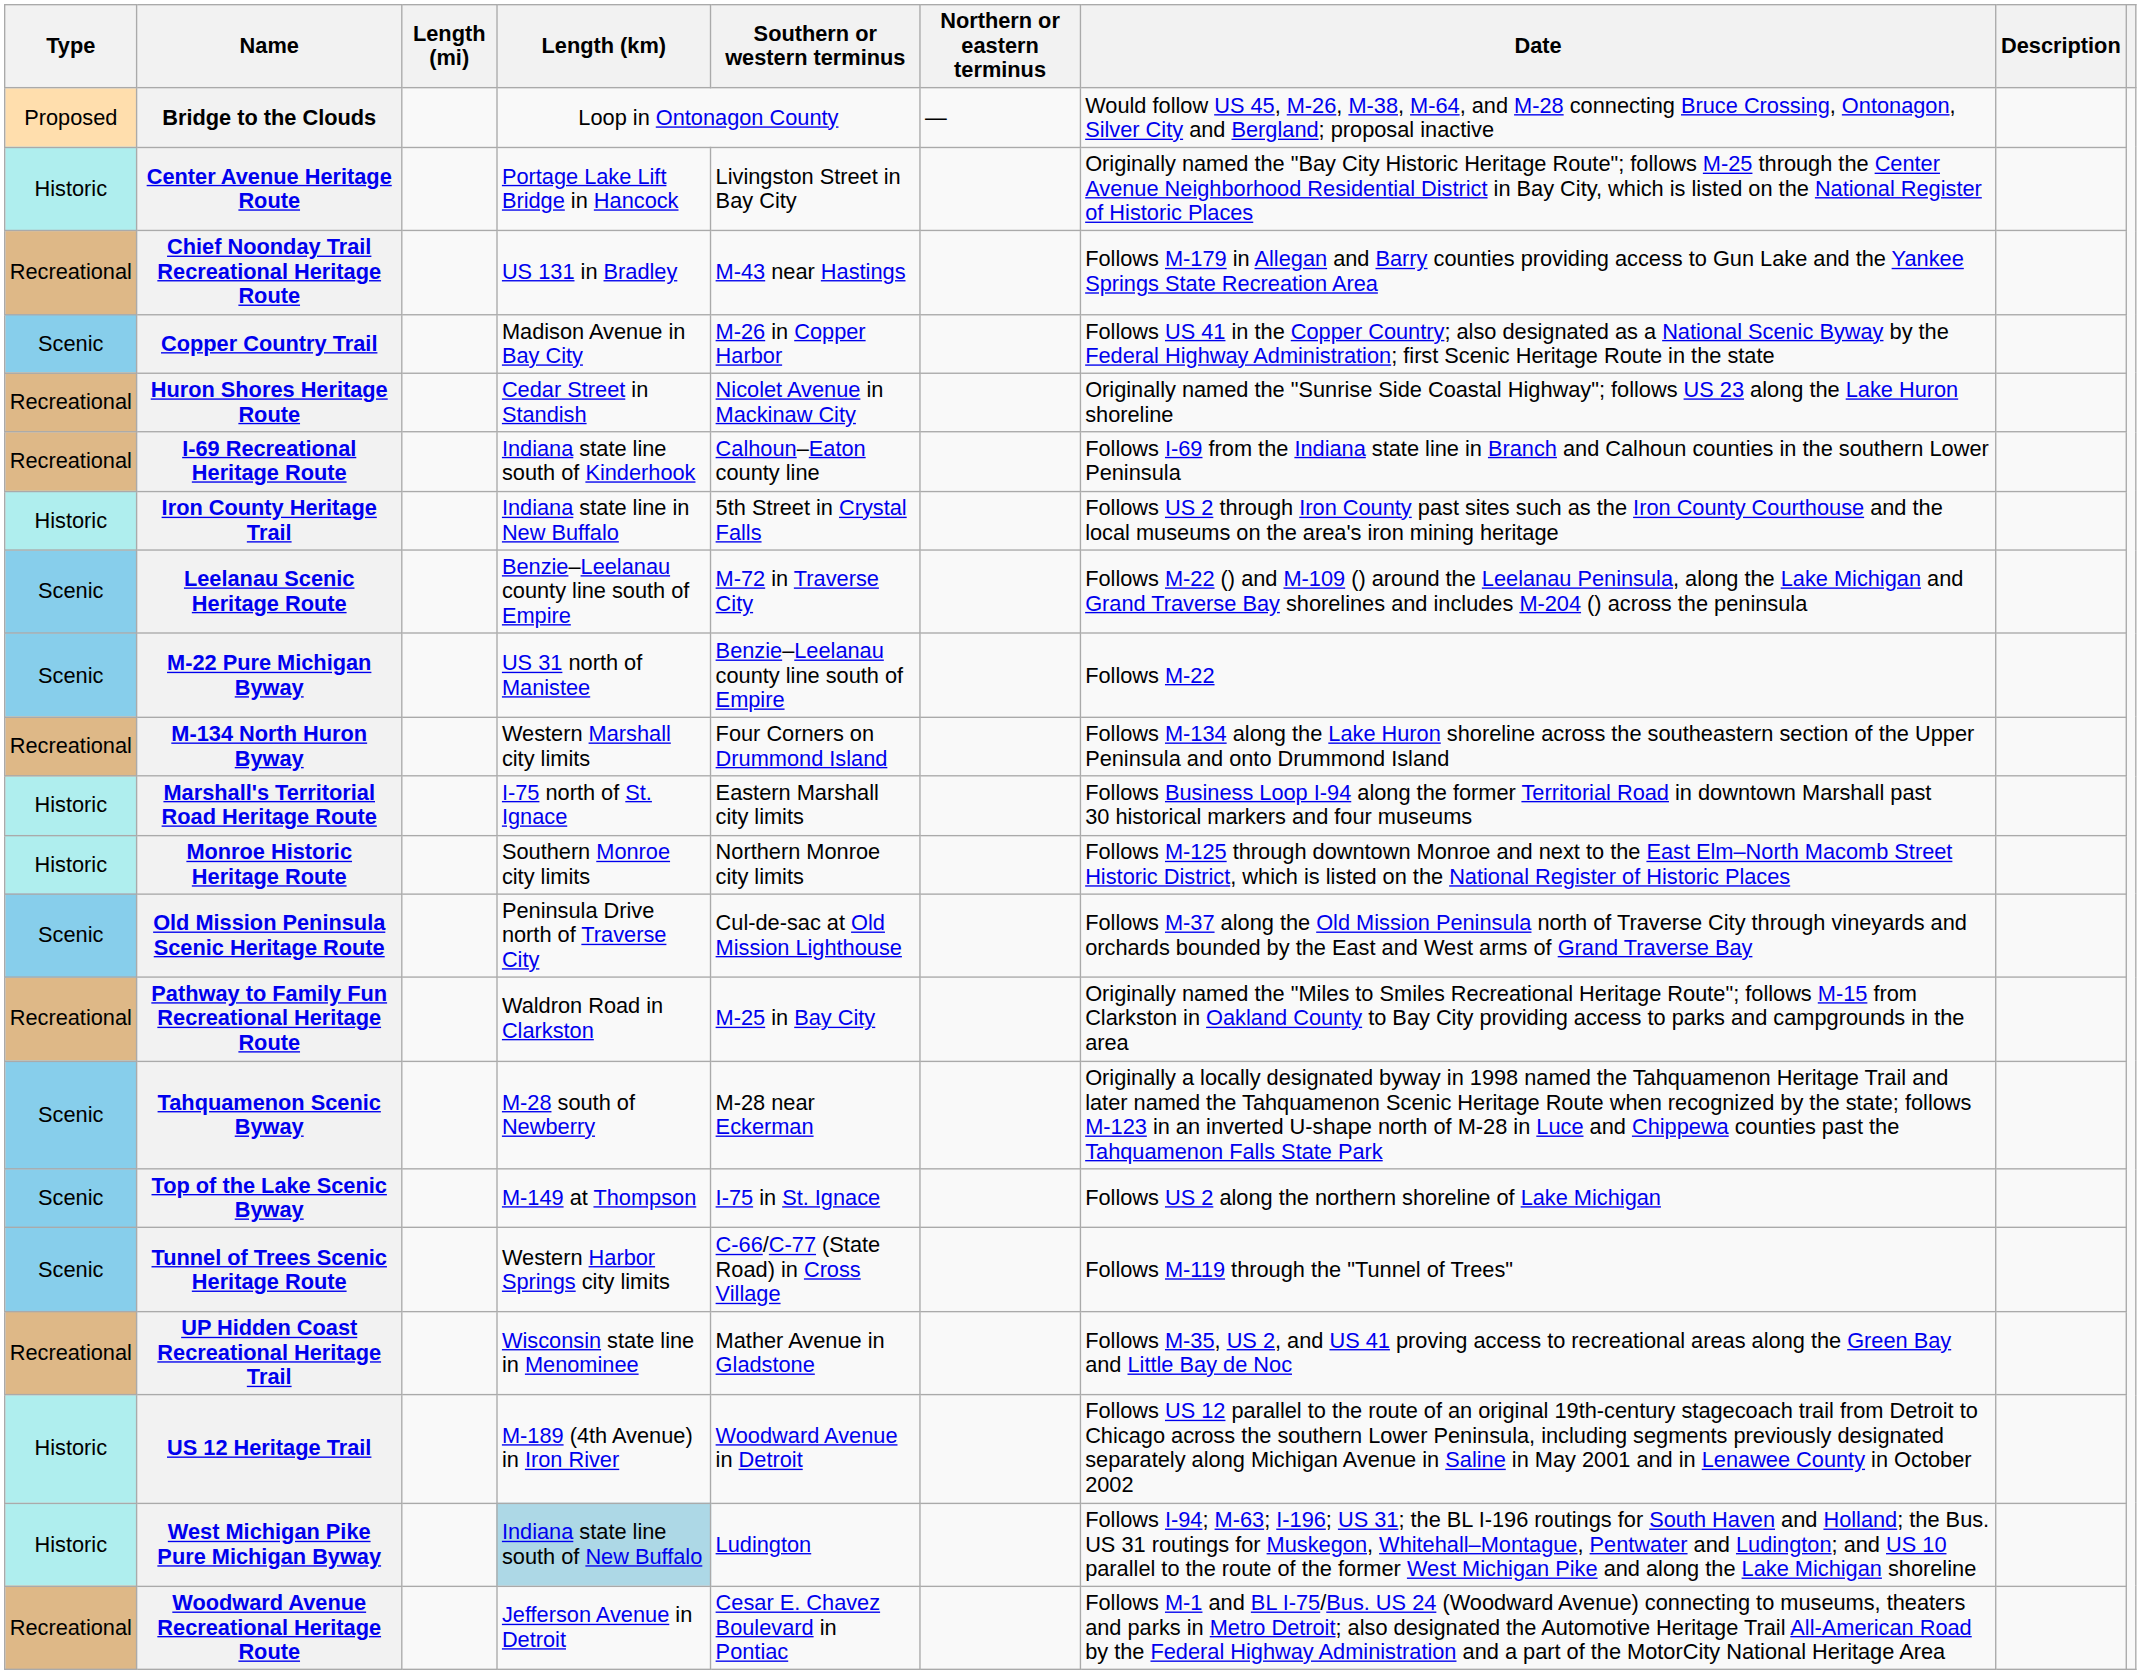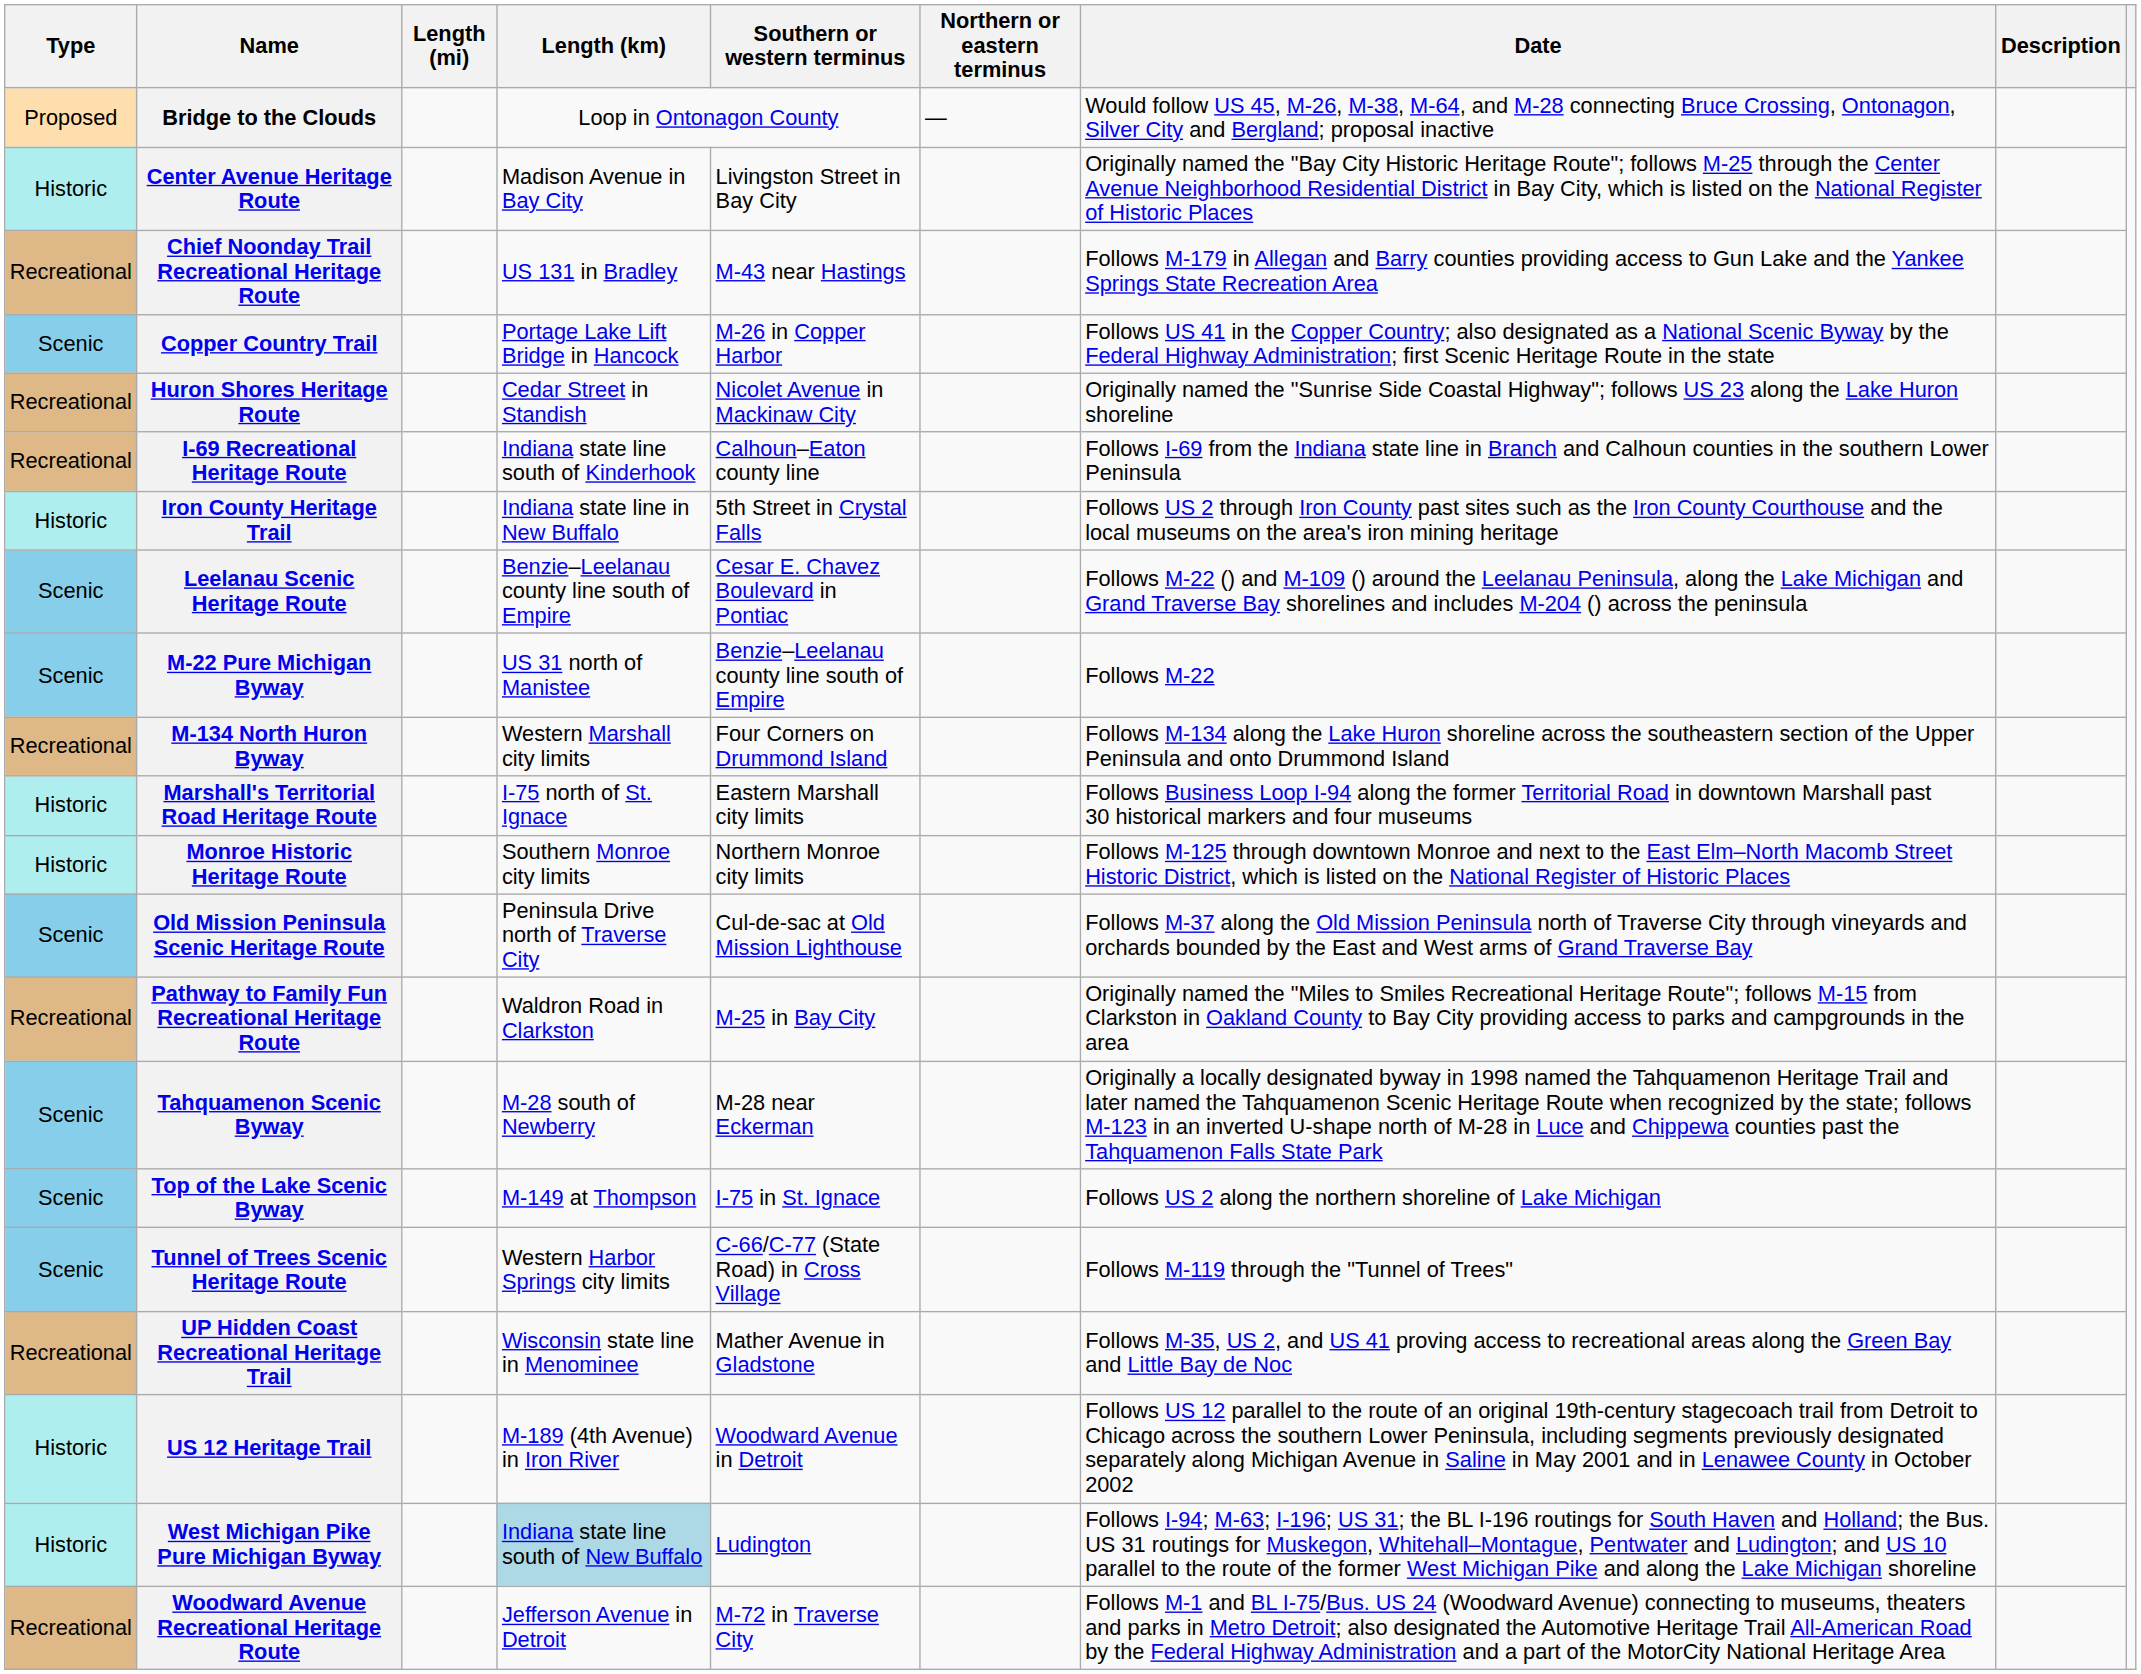Center Avenue Heritage Route | Length (km): Portage Lake Lift Bridge in Hancock -> Madison Avenue in Bay City
Copper Country Trail | Length (km): Madison Avenue in Bay City -> Portage Lake Lift Bridge in Hancock
Leelanau Scenic Heritage Route | Southern or western terminus: M-72 in Traverse City -> Cesar E. Chavez Boulevard in Pontiac
Woodward Avenue Recreational Heritage Route | Southern or western terminus: Cesar E. Chavez Boulevard in Pontiac -> M-72 in Traverse City
